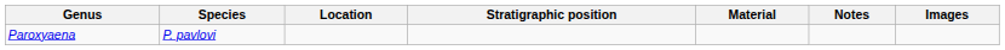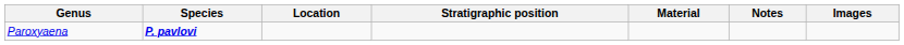Paroxyaena | Species: normal -> bold
